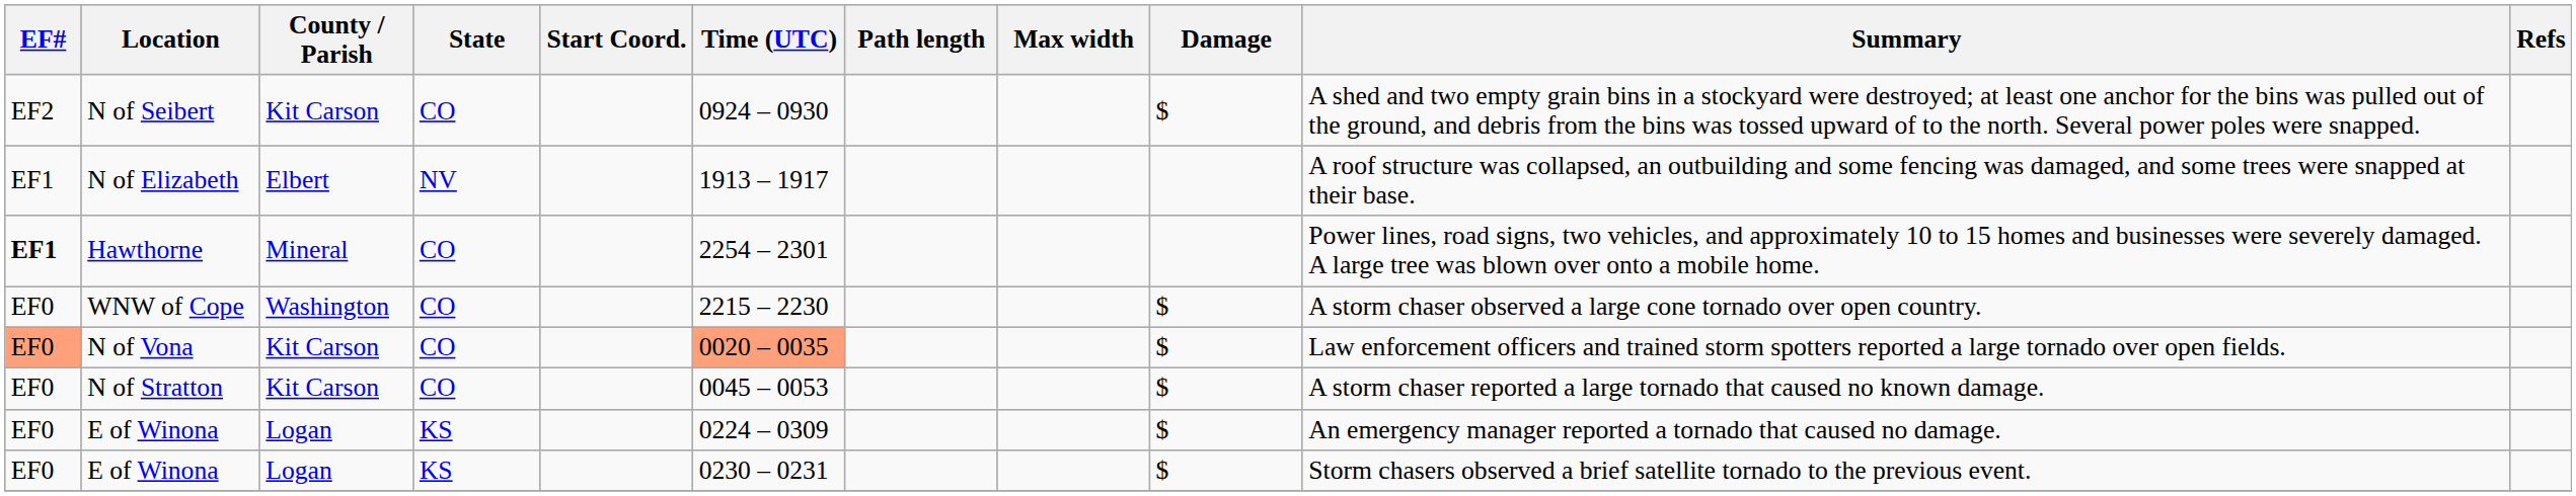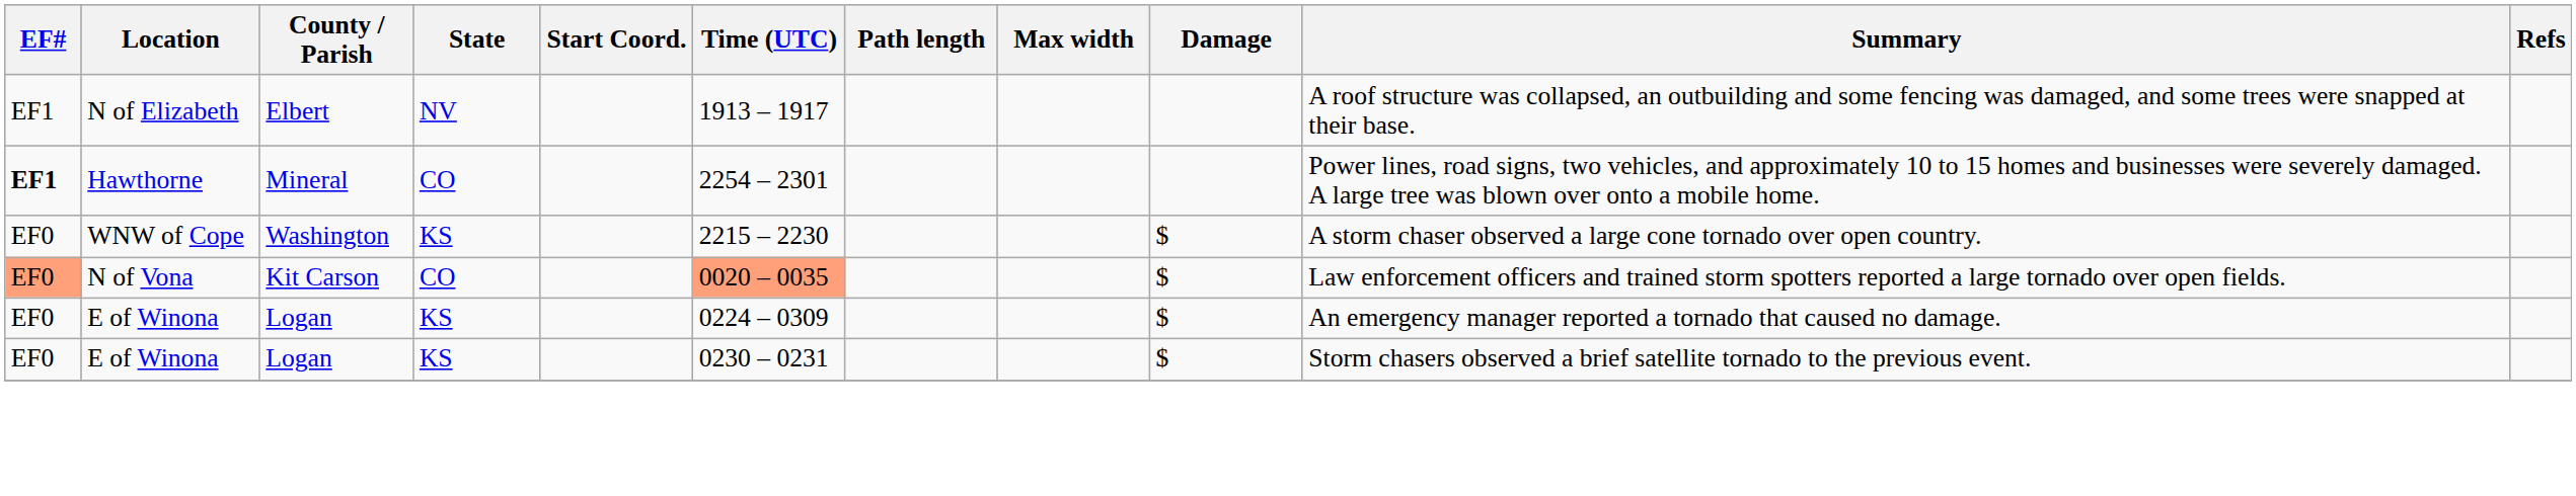- row: EF2 | N of Seibert | Kit Carson | CO | 0924 – 0930 | $ | A shed and two empty grain bins in a stockyard were destroyed; at least one anchor for the bins was pulled out of the ground, and debris from the bins was tossed upward of to the north. Several power poles were snapped.
WNW of Cope | State: CO -> KS
- row: EF0 | N of Stratton | Kit Carson | CO | 0045 – 0053 | $ | A storm chaser reported a large tornado that caused no known damage.
